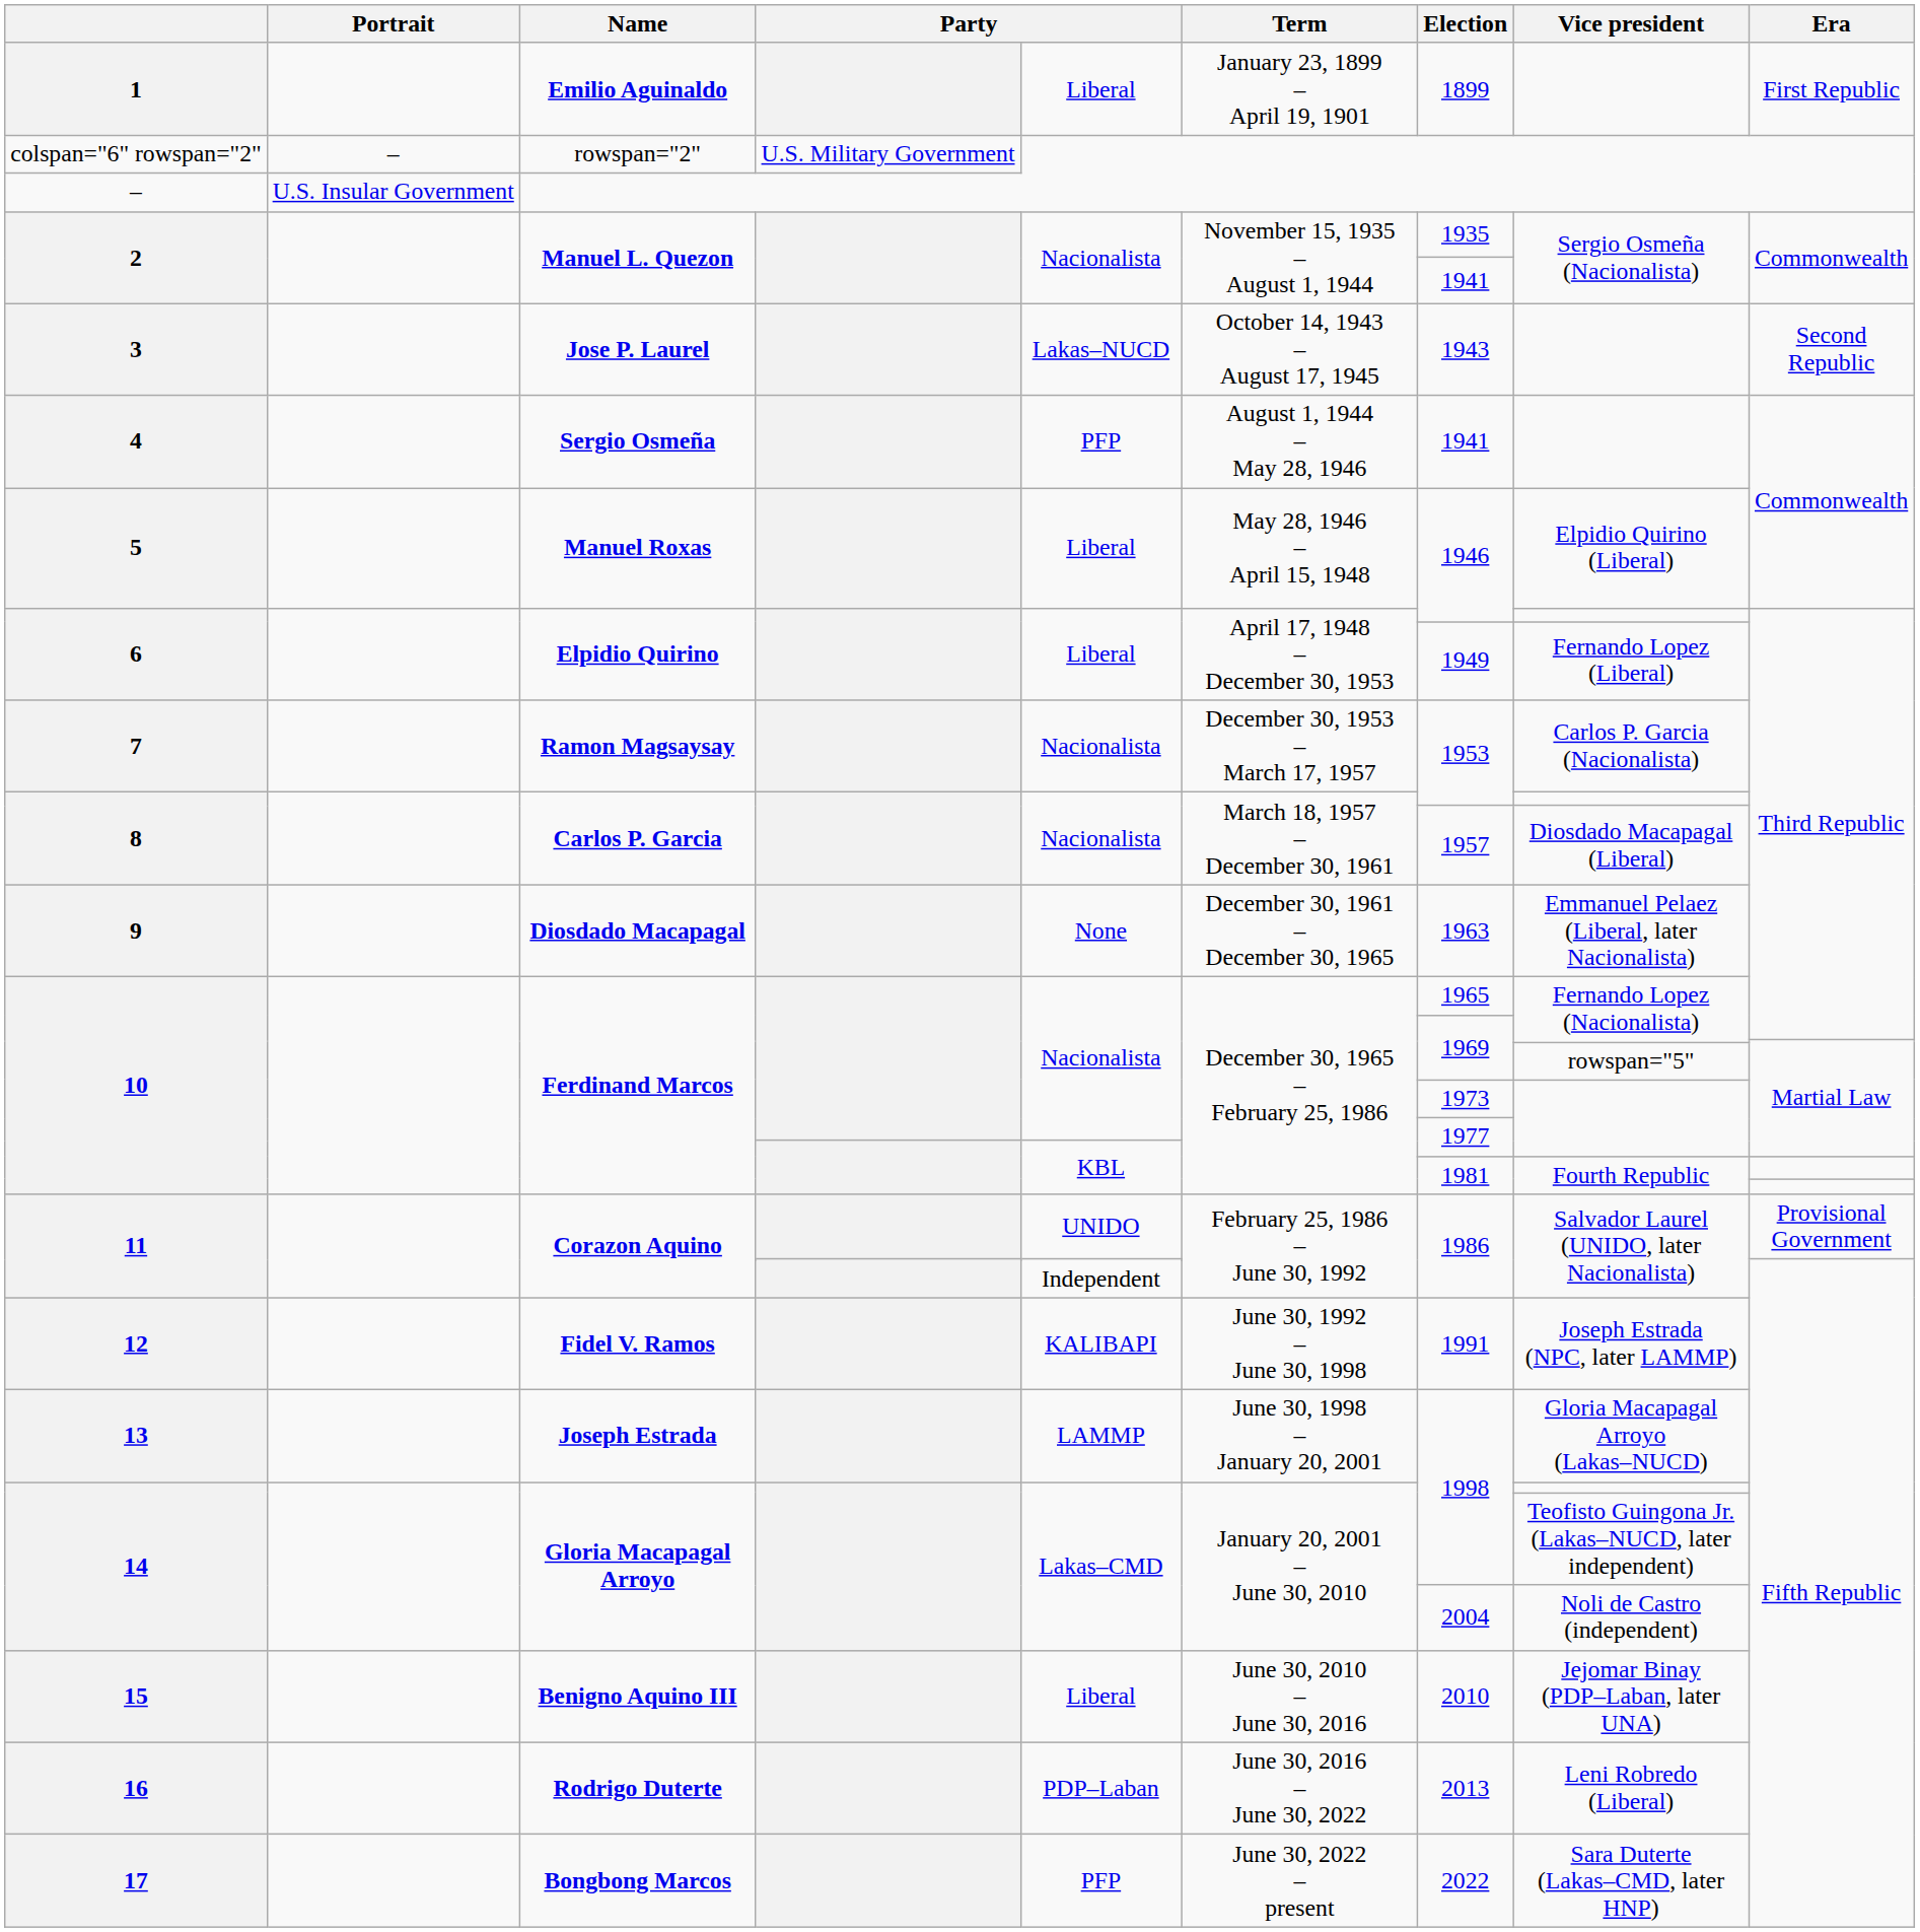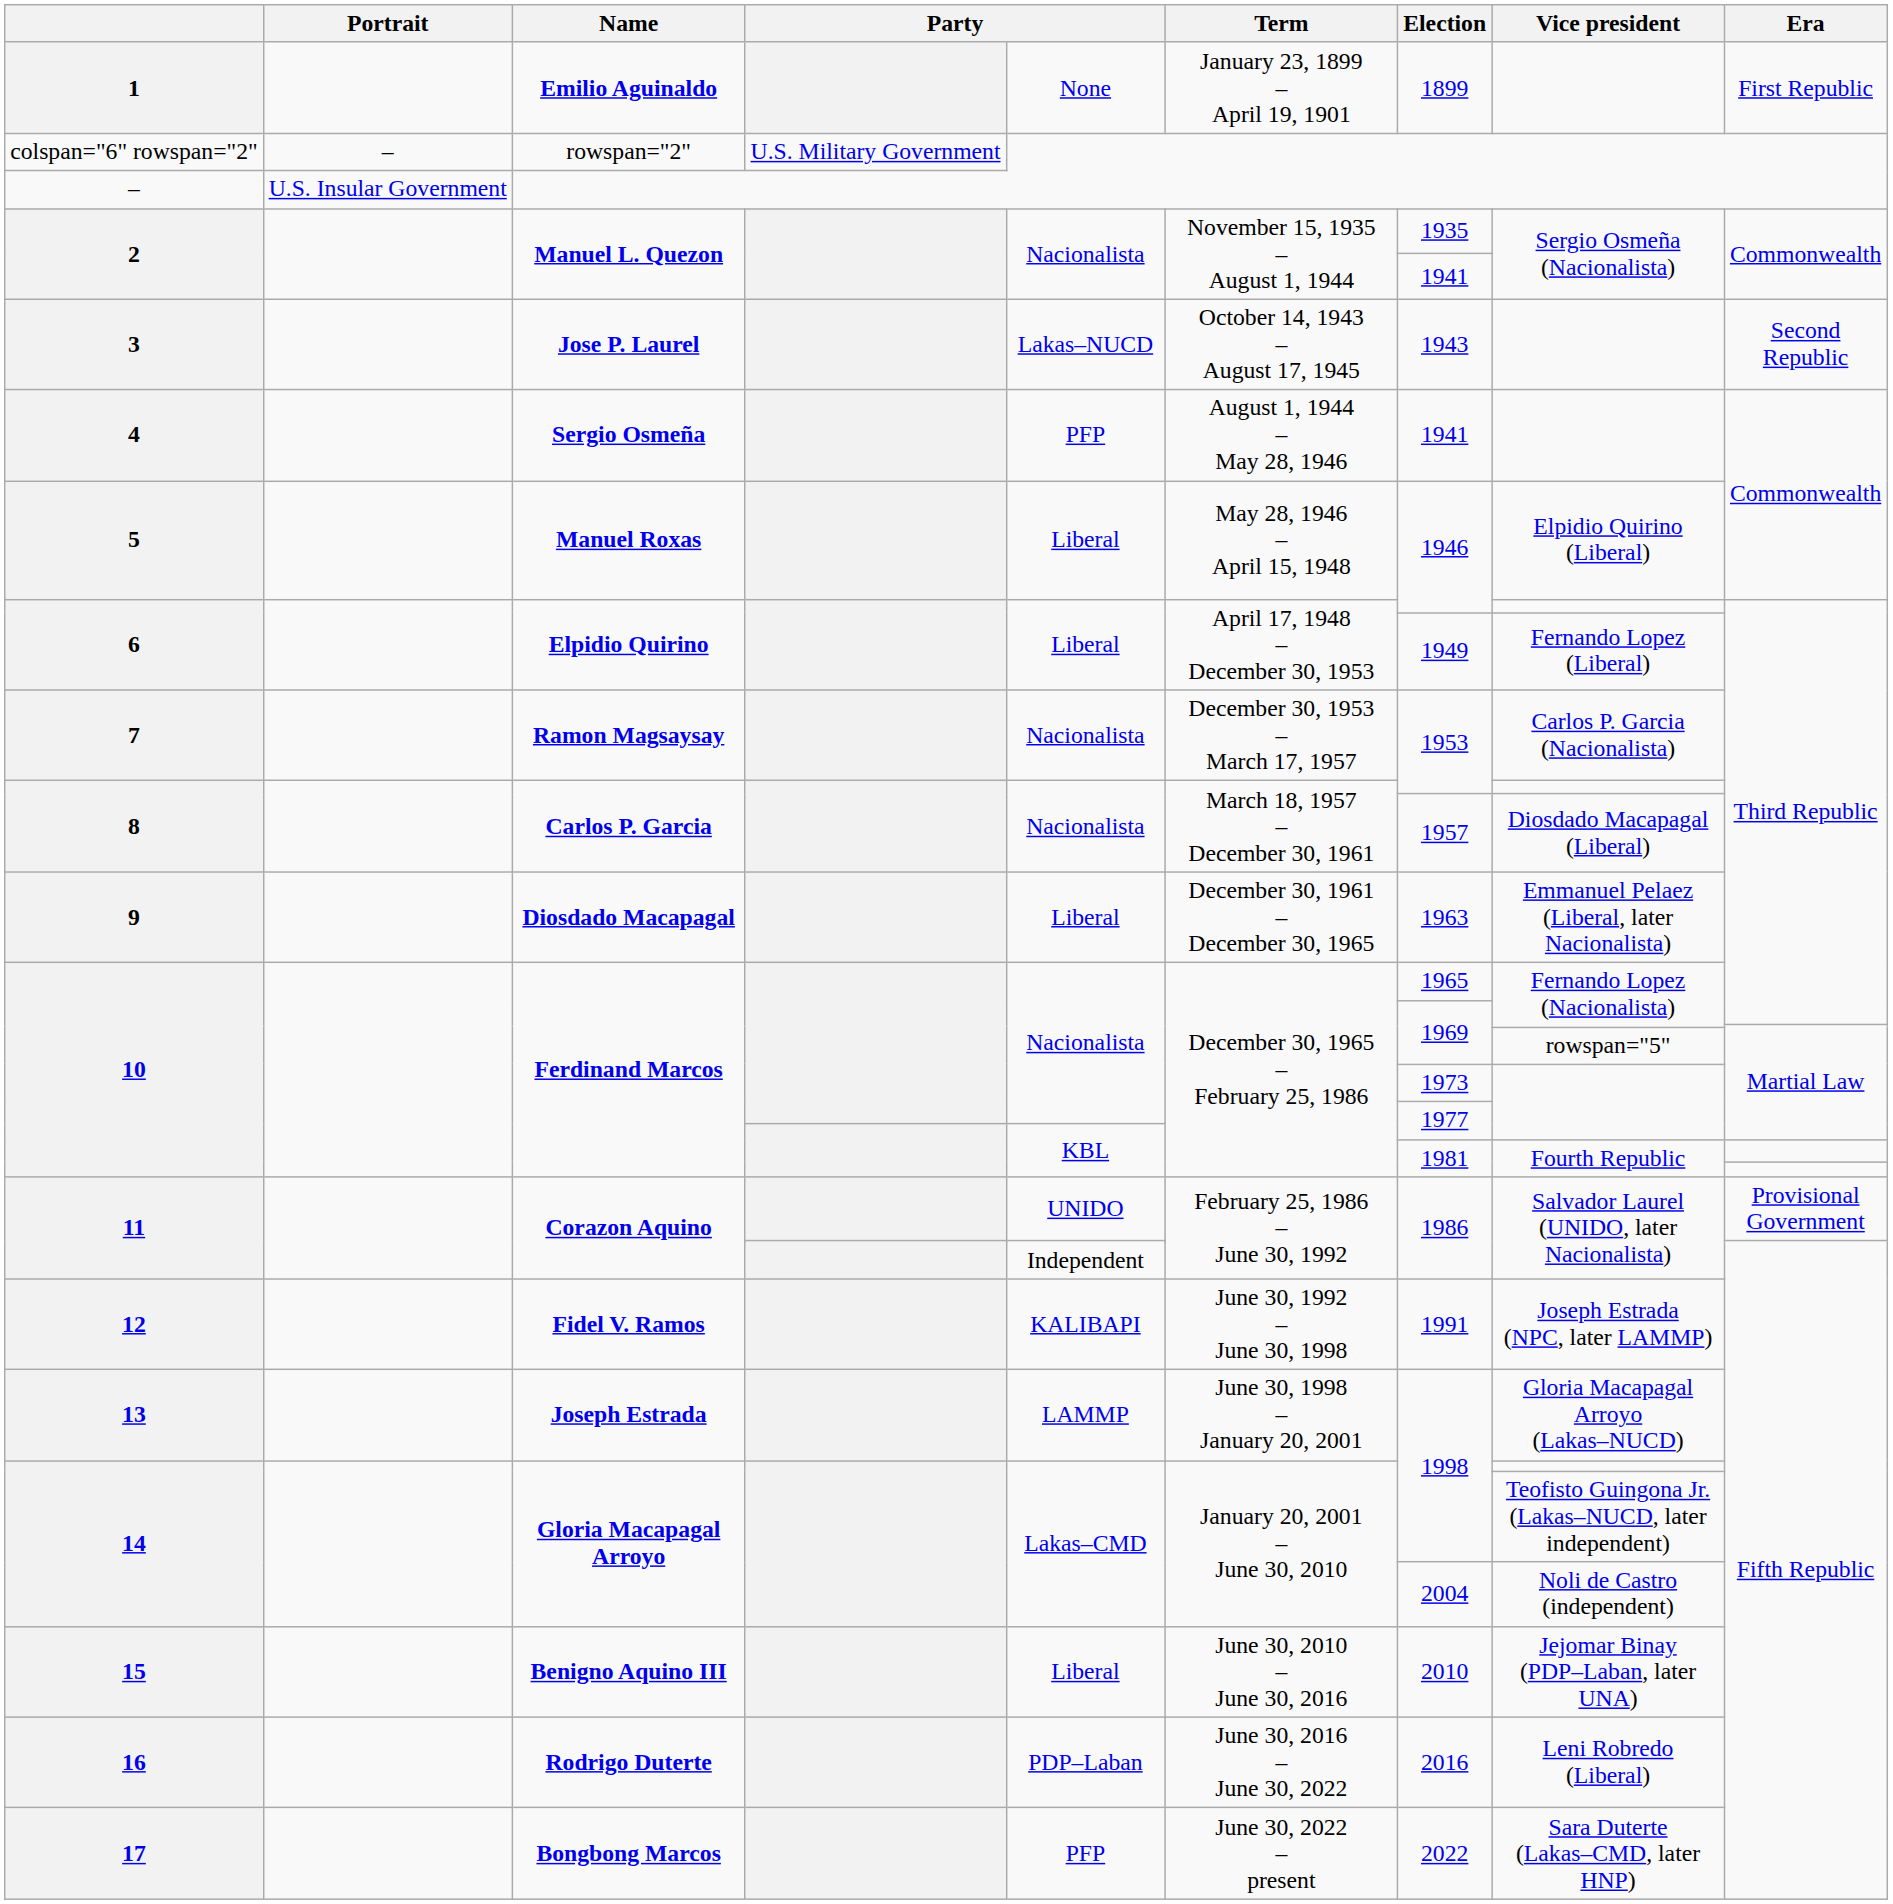1 | column 5: Liberal -> None
9 | column 5: None -> Liberal
16 | Election: 2013 -> 2016
